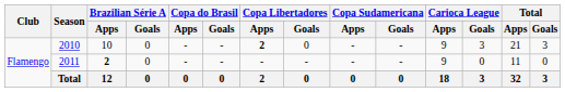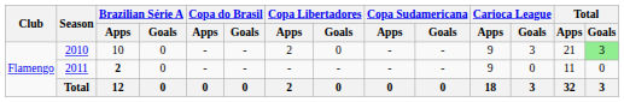2010 | Copa Libertadores / Apps: bold -> normal
2010 | Total / Goals: no background -> lightgreen background
